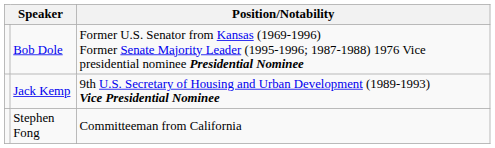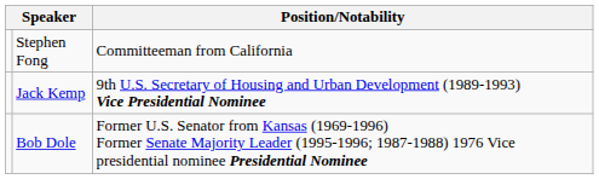rows swapped: Stephen Fong <-> Bob Dole
